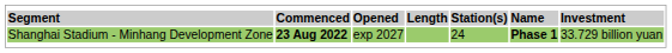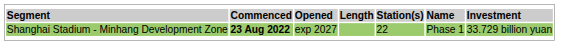Shanghai Stadium - Minhang Development Zone | Station(s): 24 -> 22
Shanghai Stadium - Minhang Development Zone | Name: bold -> normal
